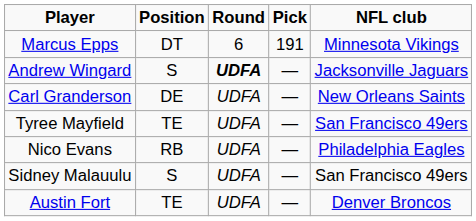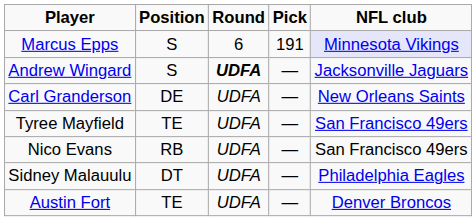Marcus Epps | Position: DT -> S
Marcus Epps | NFL club: no background -> lavender background
Nico Evans | NFL club: Philadelphia Eagles -> San Francisco 49ers
Sidney Malauulu | Position: S -> DT
Sidney Malauulu | NFL club: San Francisco 49ers -> Philadelphia Eagles
